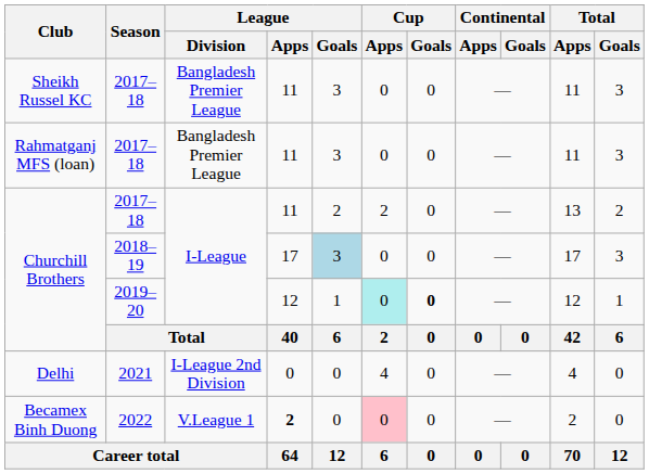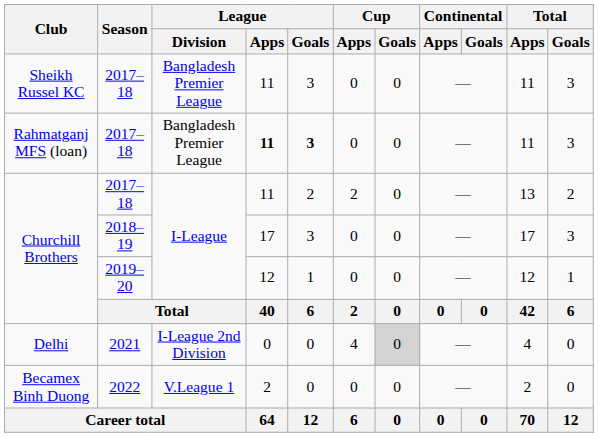Rahmatganj MFS (loan) | League / Apps: normal -> bold
Rahmatganj MFS (loan) | League / Goals: normal -> bold
Churchill Brothers / 2018–19 | League / Goals: lightblue background -> no background
Churchill Brothers / 2019–20 | Cup / Apps: paleturquoise background -> no background
Churchill Brothers / 2019–20 | Cup / Goals: bold -> normal
Delhi | Cup / Goals: no background -> lightgrey background
Becamex Binh Duong | League / Apps: bold -> normal
Becamex Binh Duong | Cup / Apps: pink background -> no background
